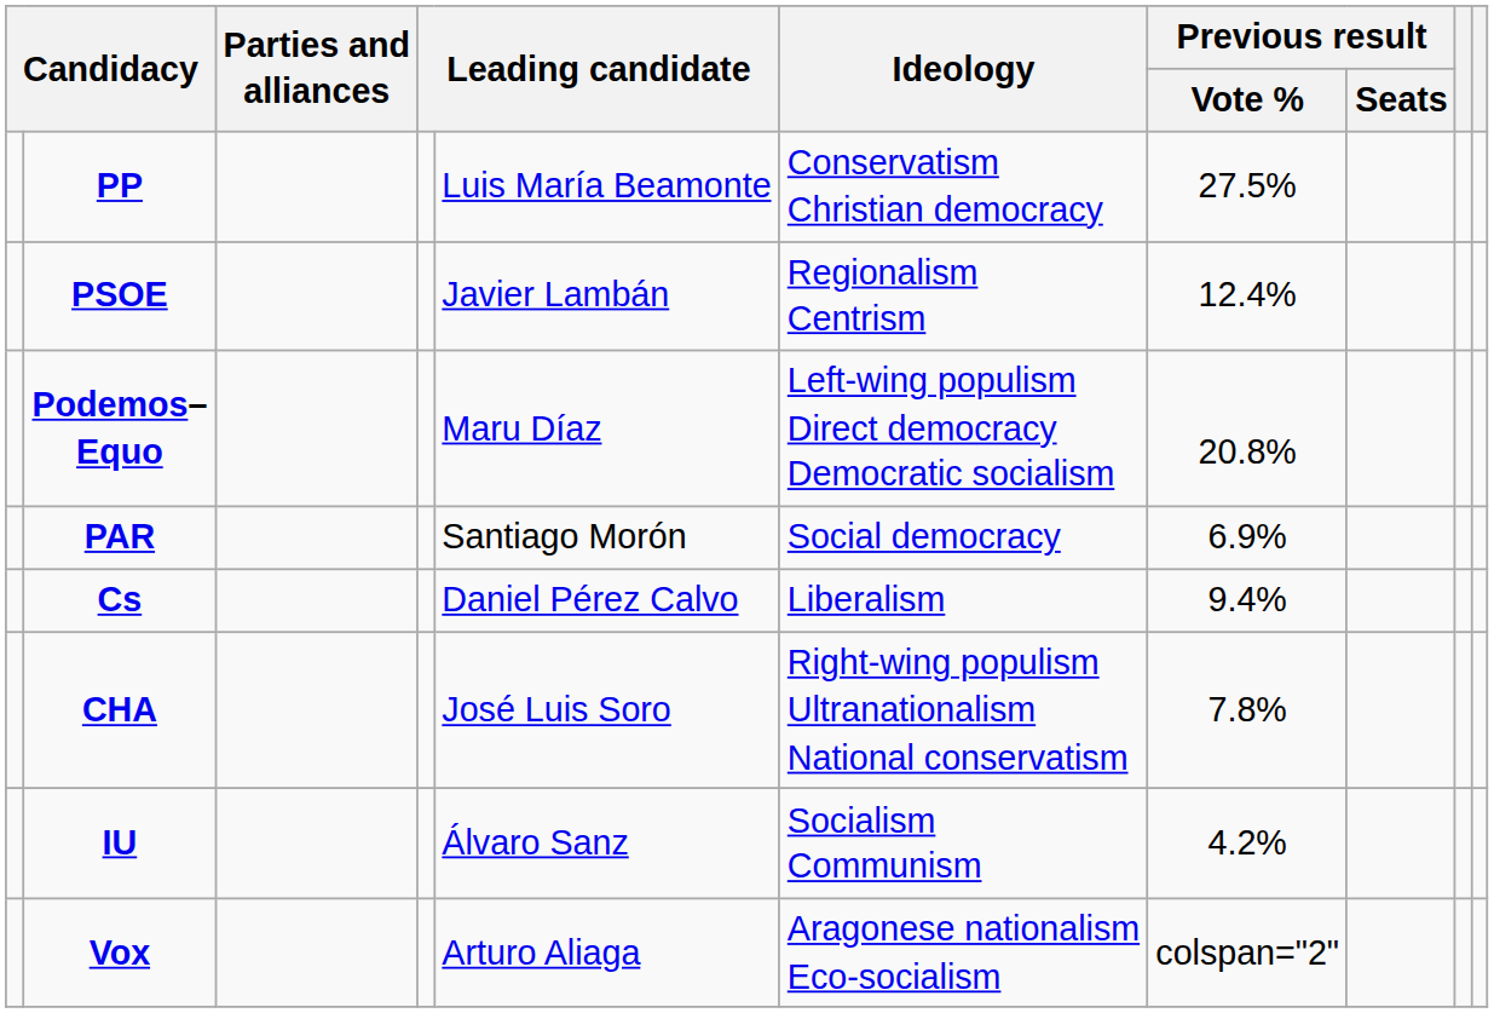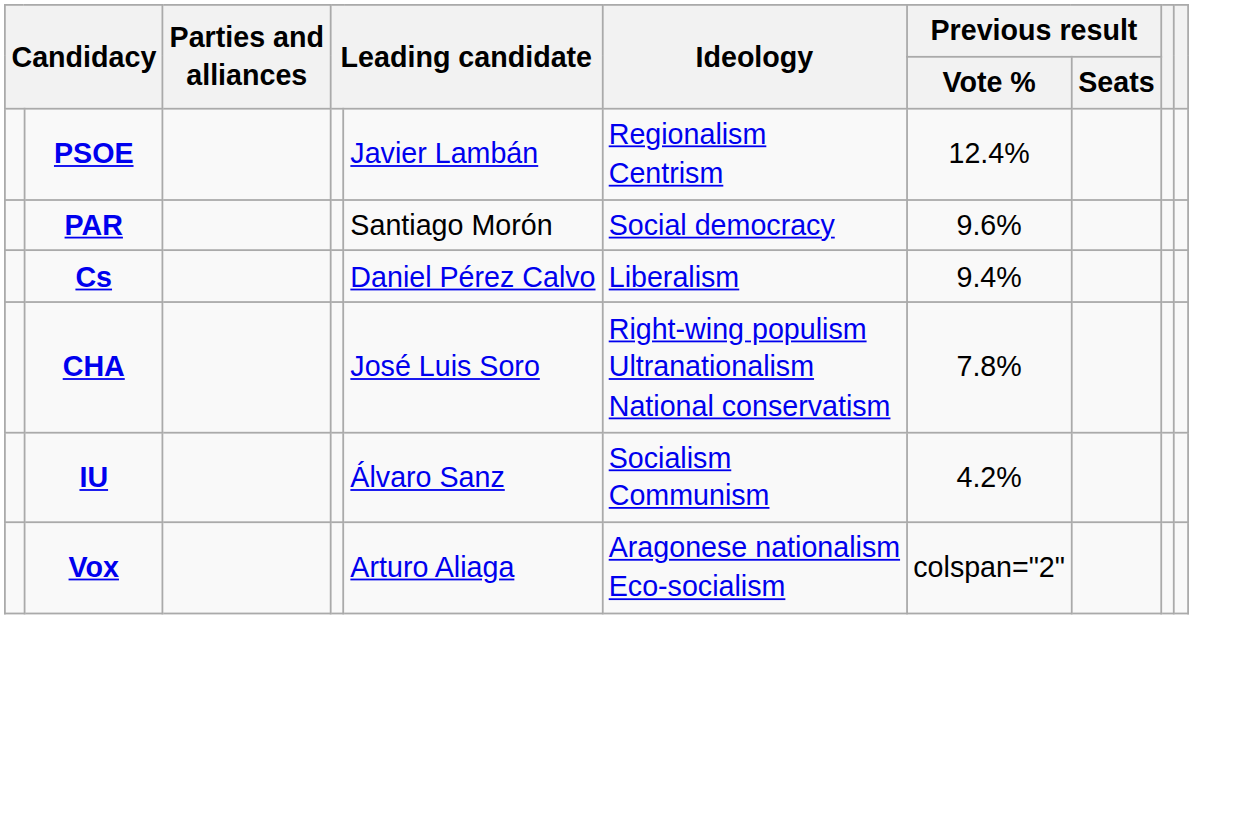- row: PP | Luis María Beamonte | Conservatism Christian democracy | 27.5%
- row: Podemos– Equo | Maru Díaz | Left-wing populism Direct democracy Democratic socialism | 20.8%
PAR | Previous result / Vote %: 6.9% -> 9.6%
